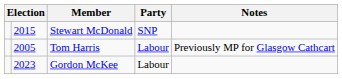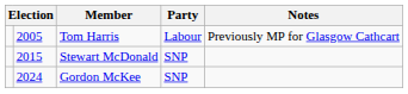rows swapped: Tom Harris <-> Stewart McDonald
Gordon McKee | column 2: 2023 -> 2024
Gordon McKee | Party: Labour -> SNP
